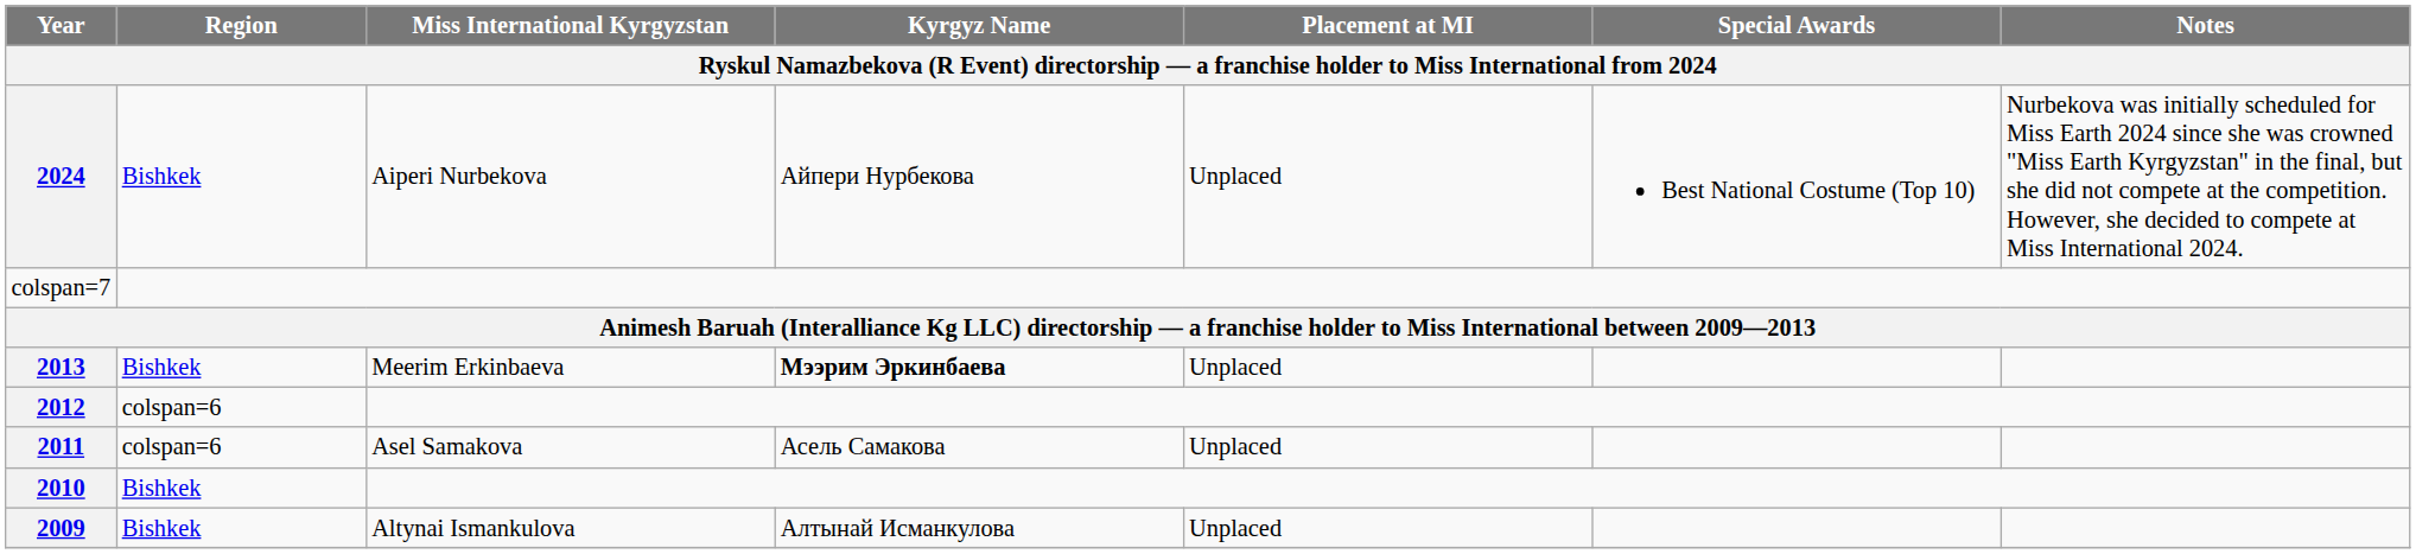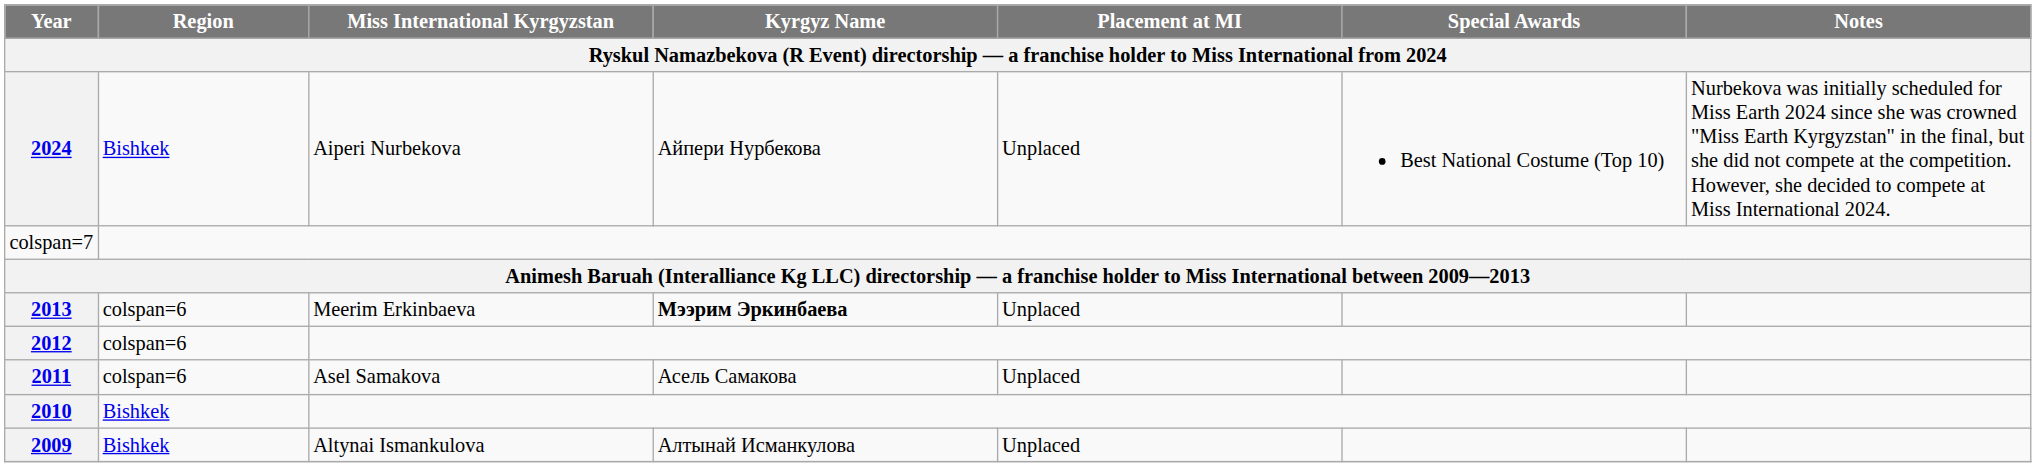2013 | Region: Bishkek -> colspan=6
